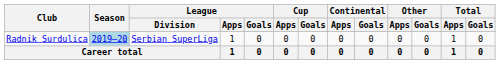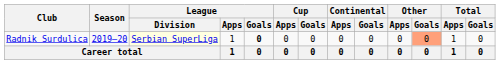Radnik Surdulica | Season: lightblue background -> no background
Radnik Surdulica | League / Division: no background -> lightyellow background
Radnik Surdulica | League / Goals: normal -> bold
Radnik Surdulica | Other / Goals: no background -> lightsalmon background
